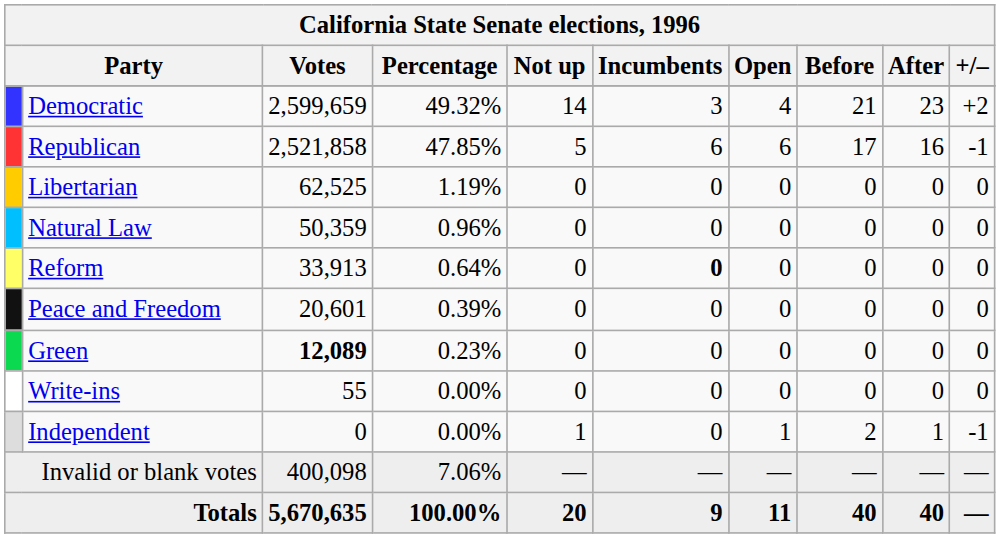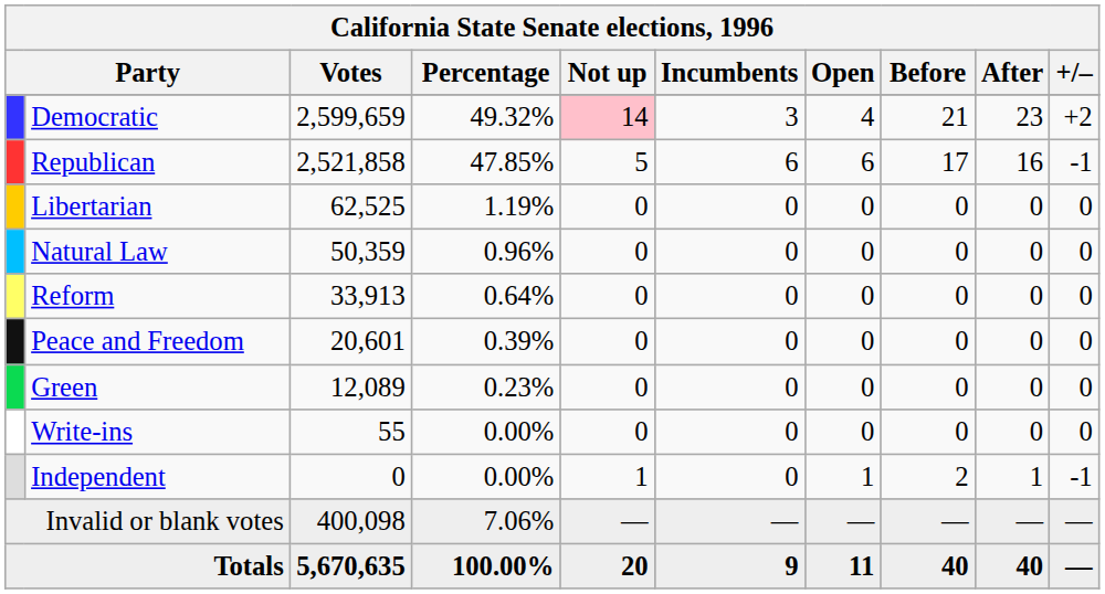Democratic | Not up: no background -> pink background
Reform | Incumbents: bold -> normal
Green | Votes: bold -> normal
